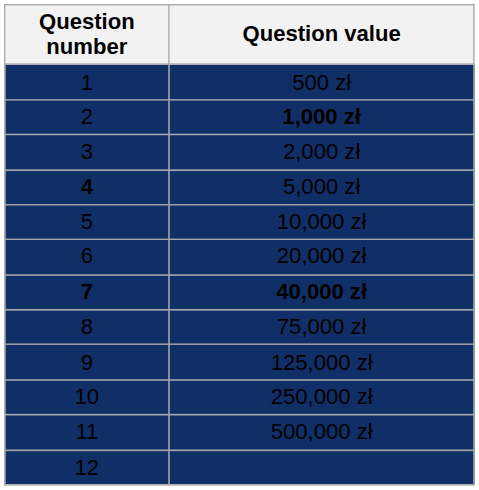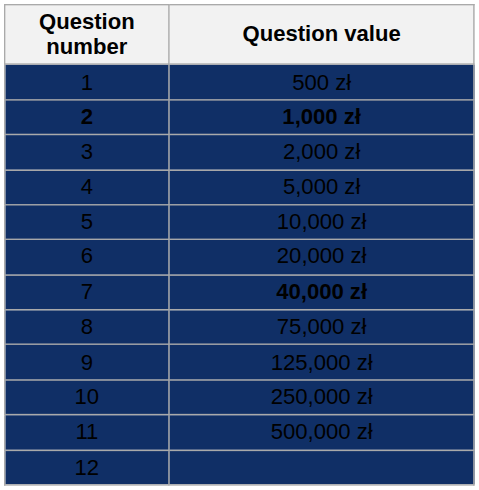1,000 zł | Question number: normal -> bold
5,000 zł | Question number: bold -> normal
40,000 zł | Question number: bold -> normal
